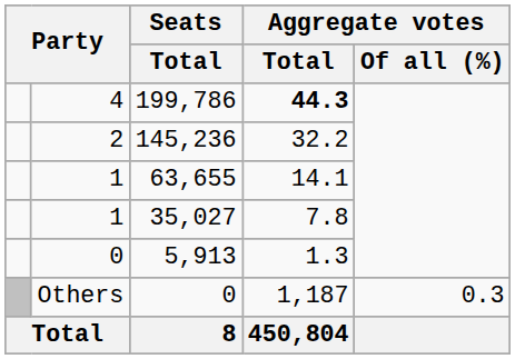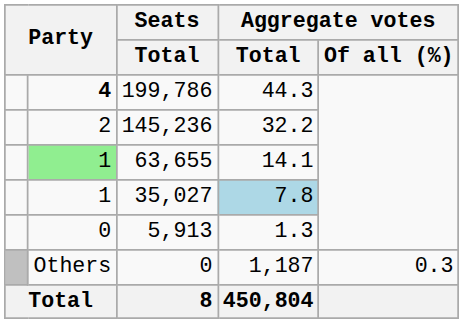199,786 | column 2: normal -> bold
199,786 | Aggregate votes / Total: bold -> normal
63,655 | column 2: no background -> lightgreen background
35,027 | Aggregate votes / Total: no background -> lightblue background
